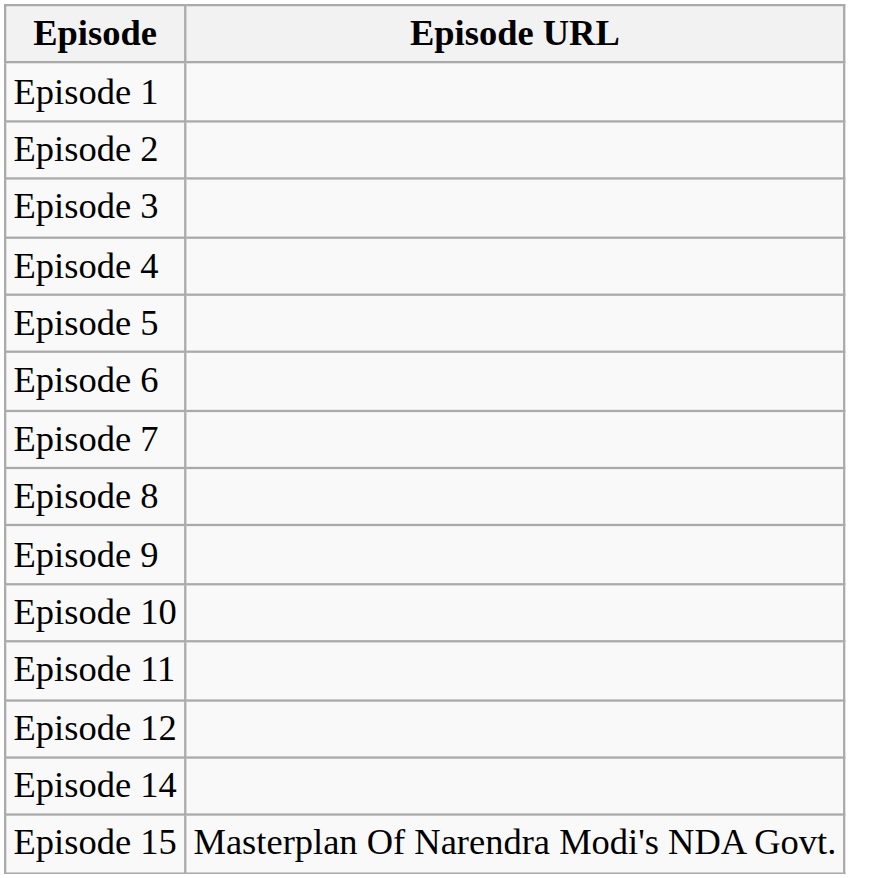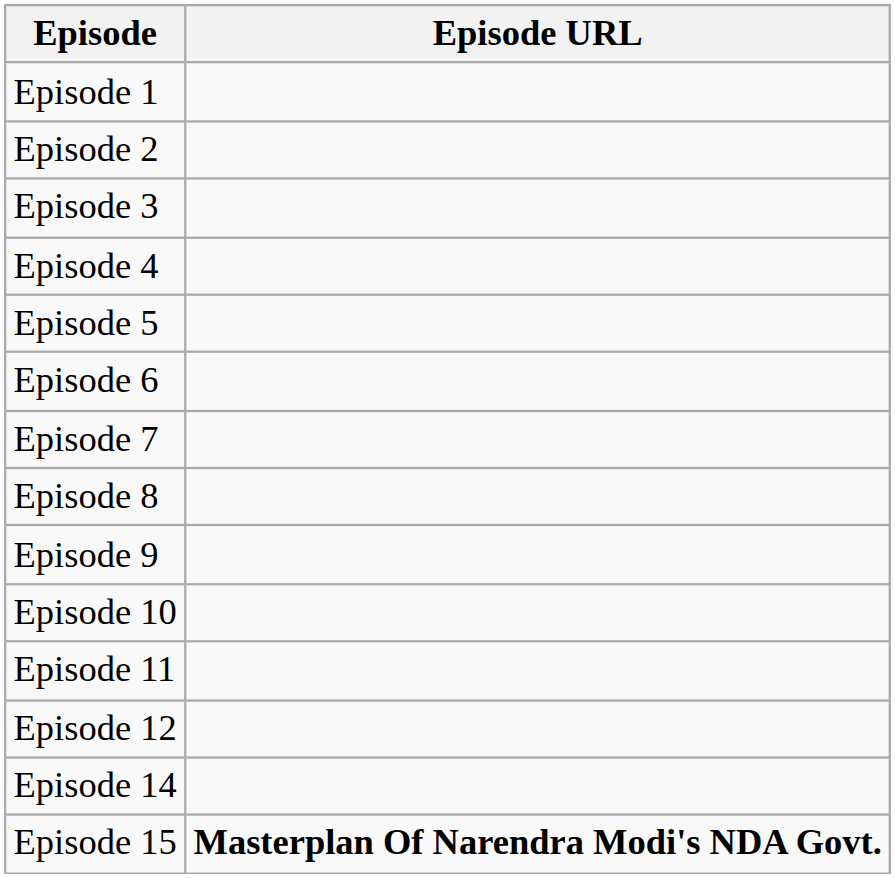Episode 15 | Episode URL: normal -> bold
